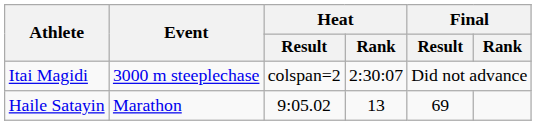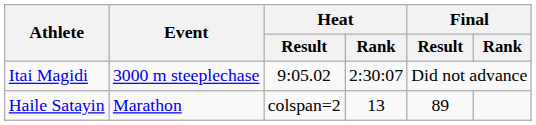Itai Magidi | Heat / Result: colspan=2 -> 9:05.02
Haile Satayin | Heat / Result: 9:05.02 -> colspan=2
Haile Satayin | Final / Result: 69 -> 89
